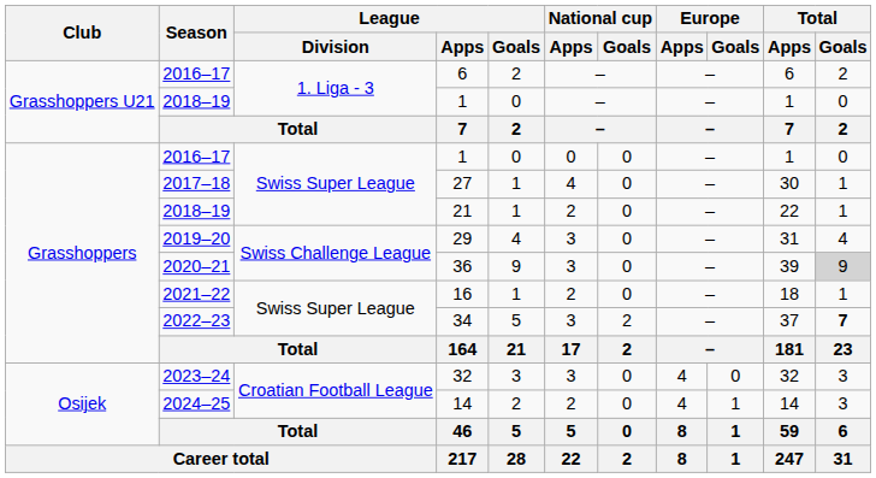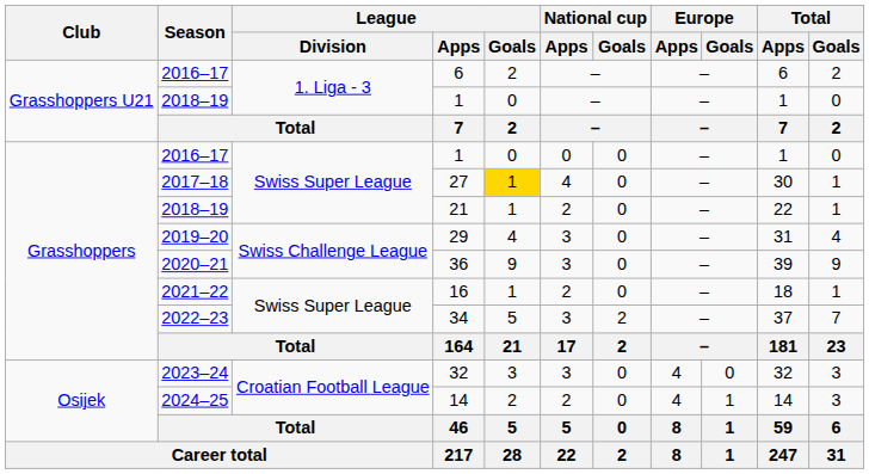27 | League / Goals: no background -> gold background
36 | Total / Goals: lightgrey background -> no background
34 | Total / Goals: bold -> normal
